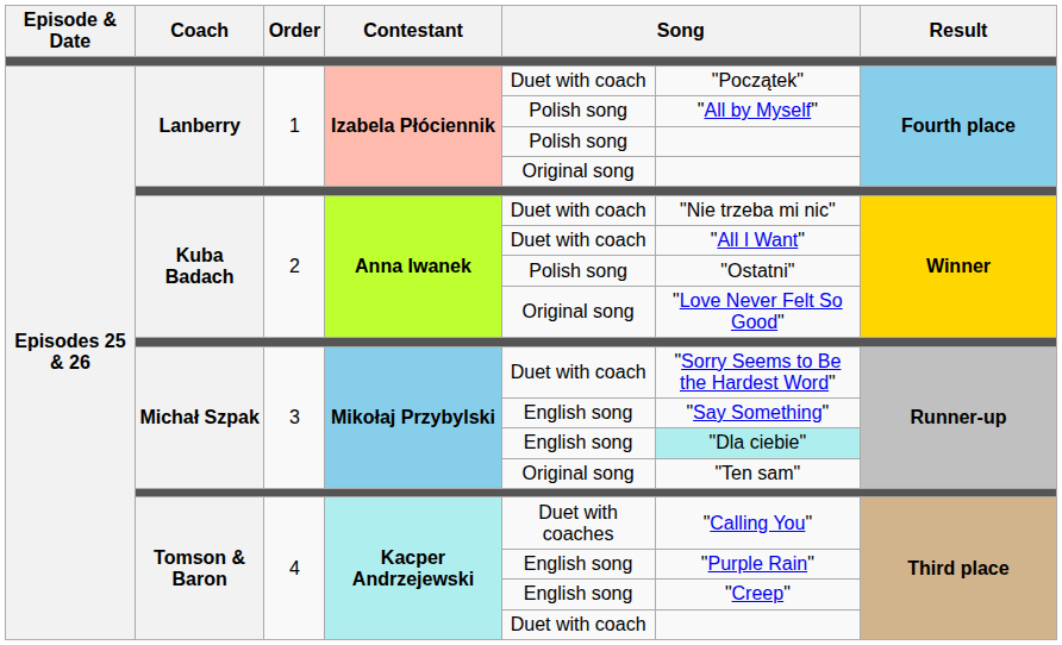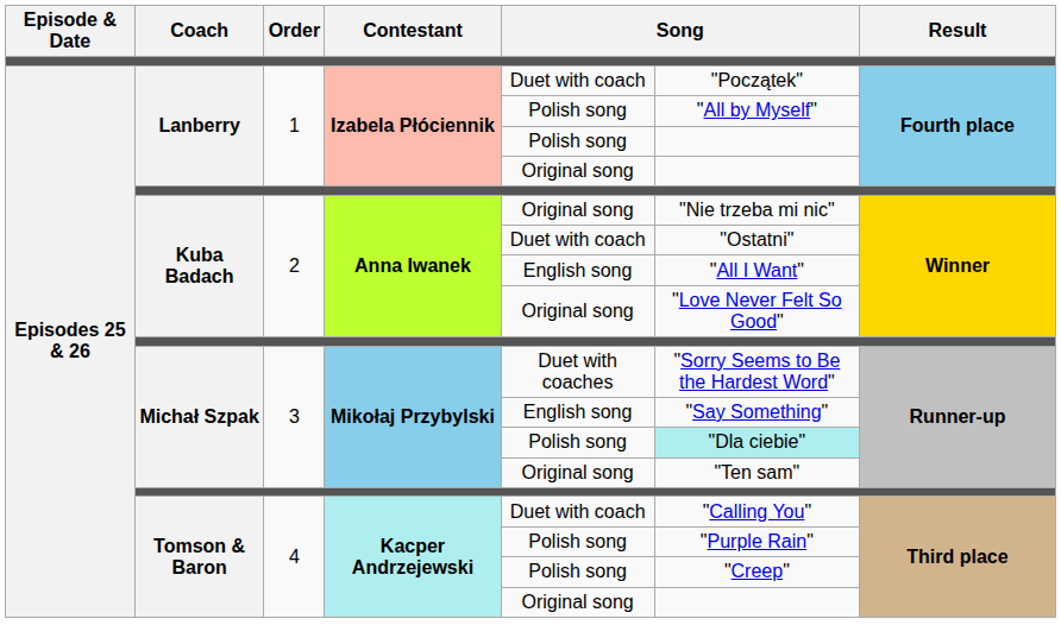row 8 | column 5: Duet with coach -> Original song
row 9 | column 6: "All I Want" -> "Ostatni"
row 10 | column 5: Polish song -> English song
row 10 | column 6: "Ostatni" -> "All I Want"
row 13 | column 5: Duet with coach -> Duet with coaches
row 15 | column 5: English song -> Polish song
row 18 | column 5: Duet with coaches -> Duet with coach
row 19 | column 5: English song -> Polish song
row 20 | column 5: English song -> Polish song
row 21 | column 5: Duet with coach -> Original song
